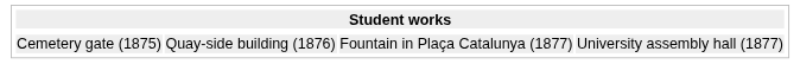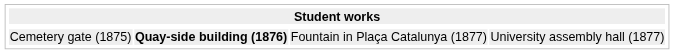Cemetery gate (1875) | column 2: normal -> bold
